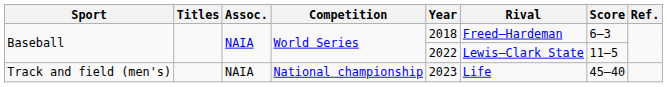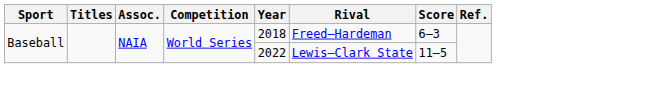- row: Track and field (men's) | NAIA | National championship | 2023 | Life | 45–40
